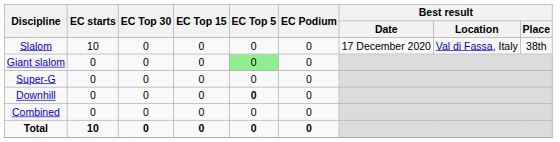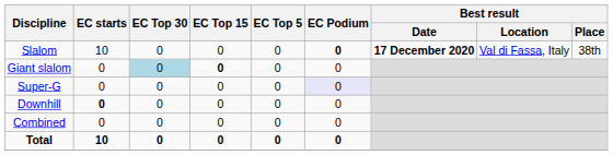Slalom | EC Podium: normal -> bold
Slalom | Best result / Date: normal -> bold
Giant slalom | EC Top 30: no background -> lightblue background
Giant slalom | EC Top 15: normal -> bold
Giant slalom | EC Top 5: lightgreen background -> no background
Super-G | EC Podium: no background -> lavender background
Downhill | EC starts: normal -> bold
Downhill | EC Top 5: bold -> normal
